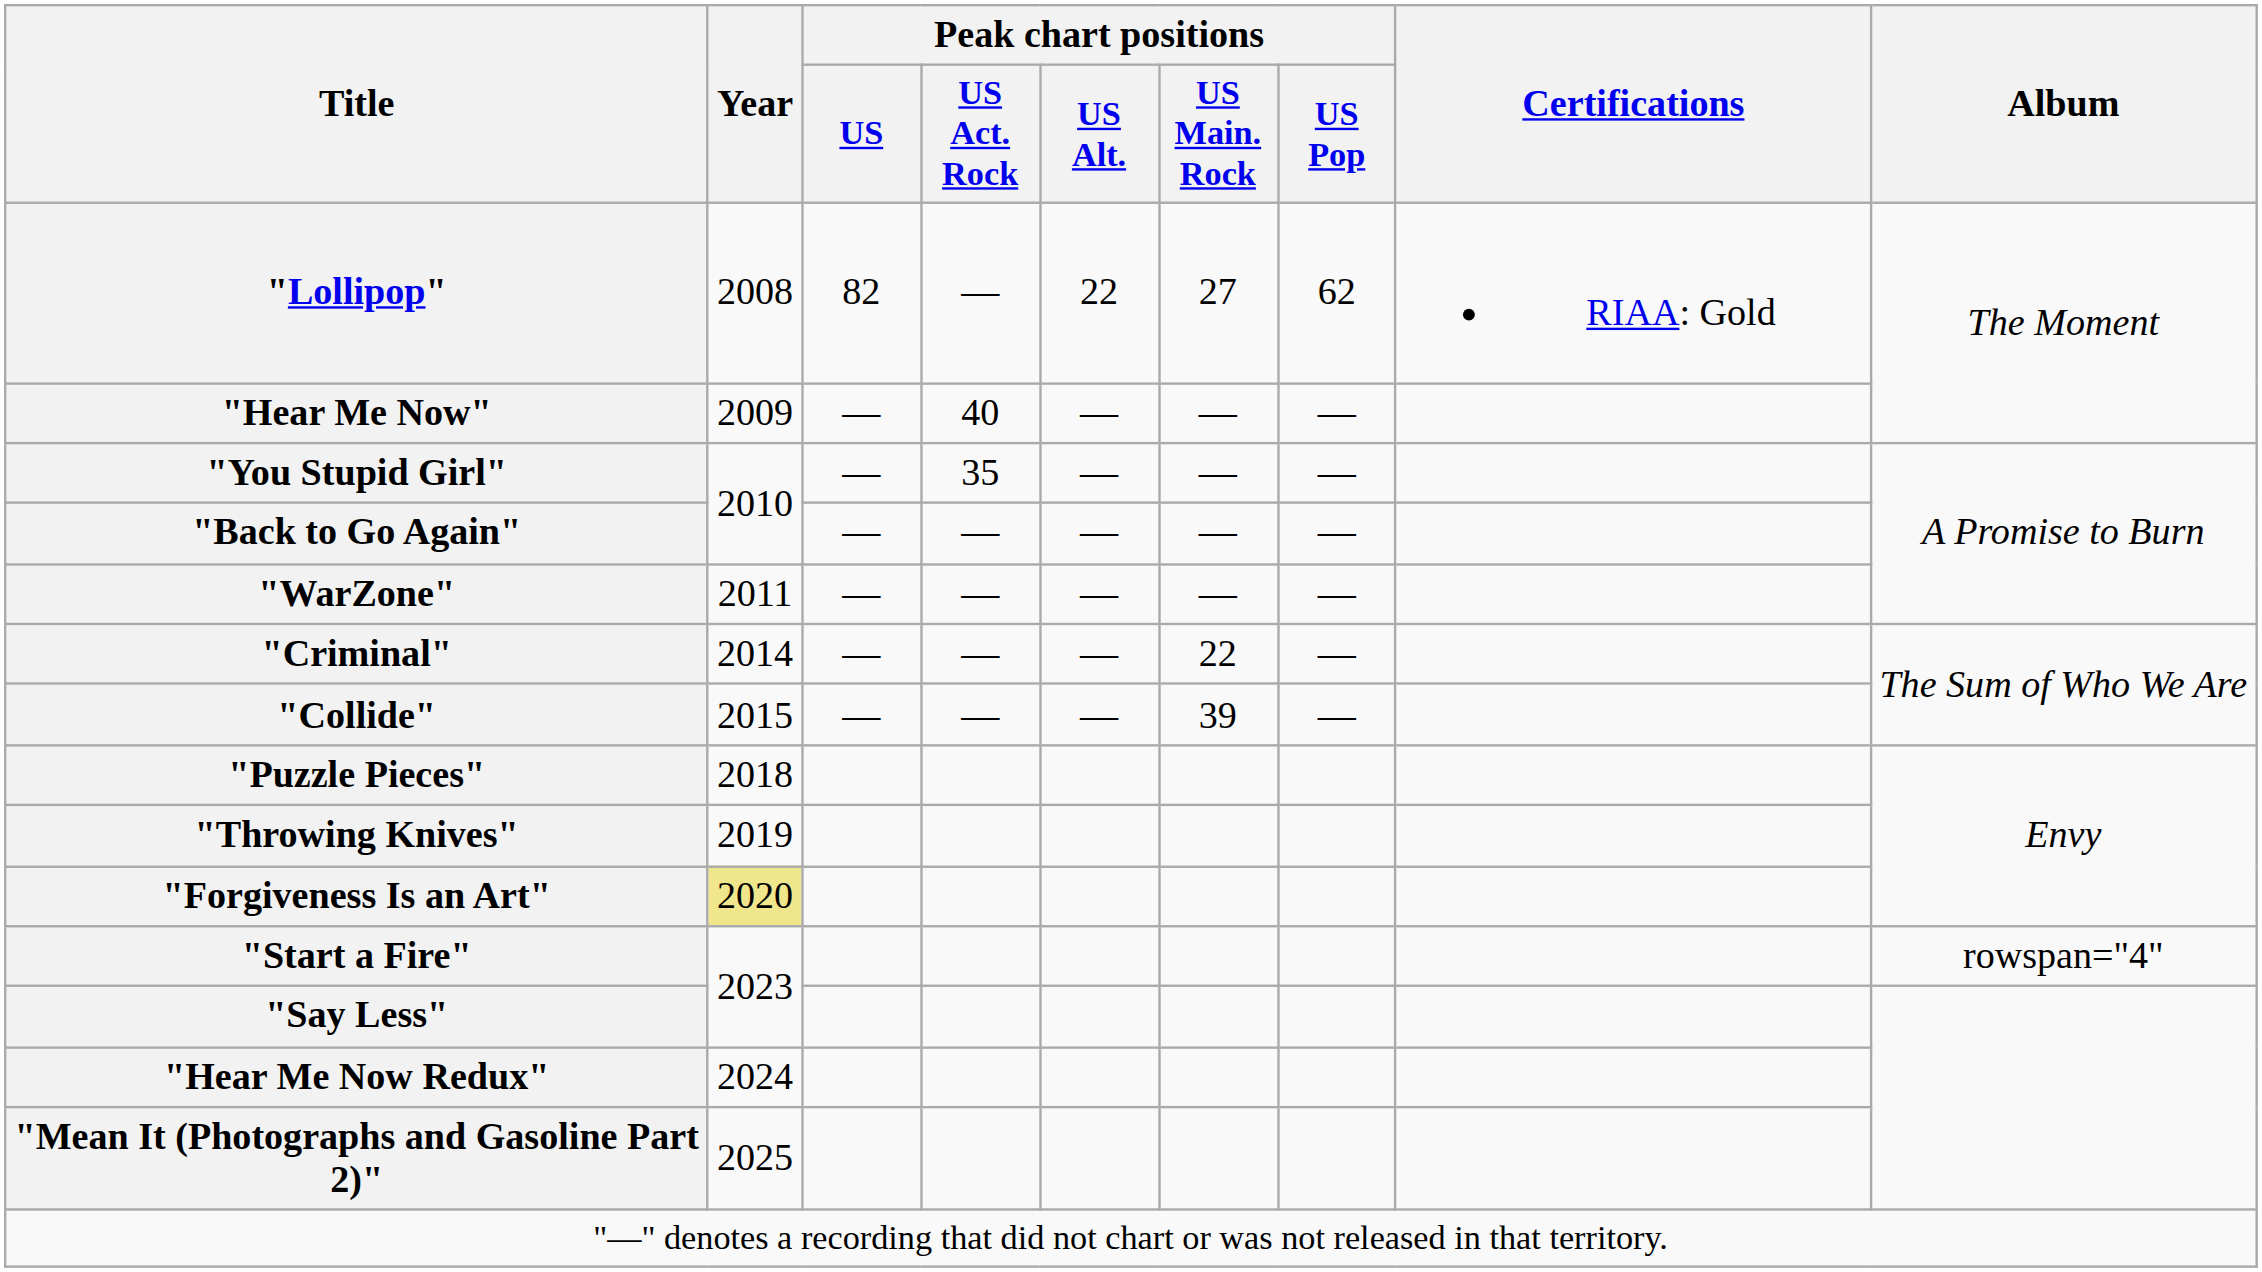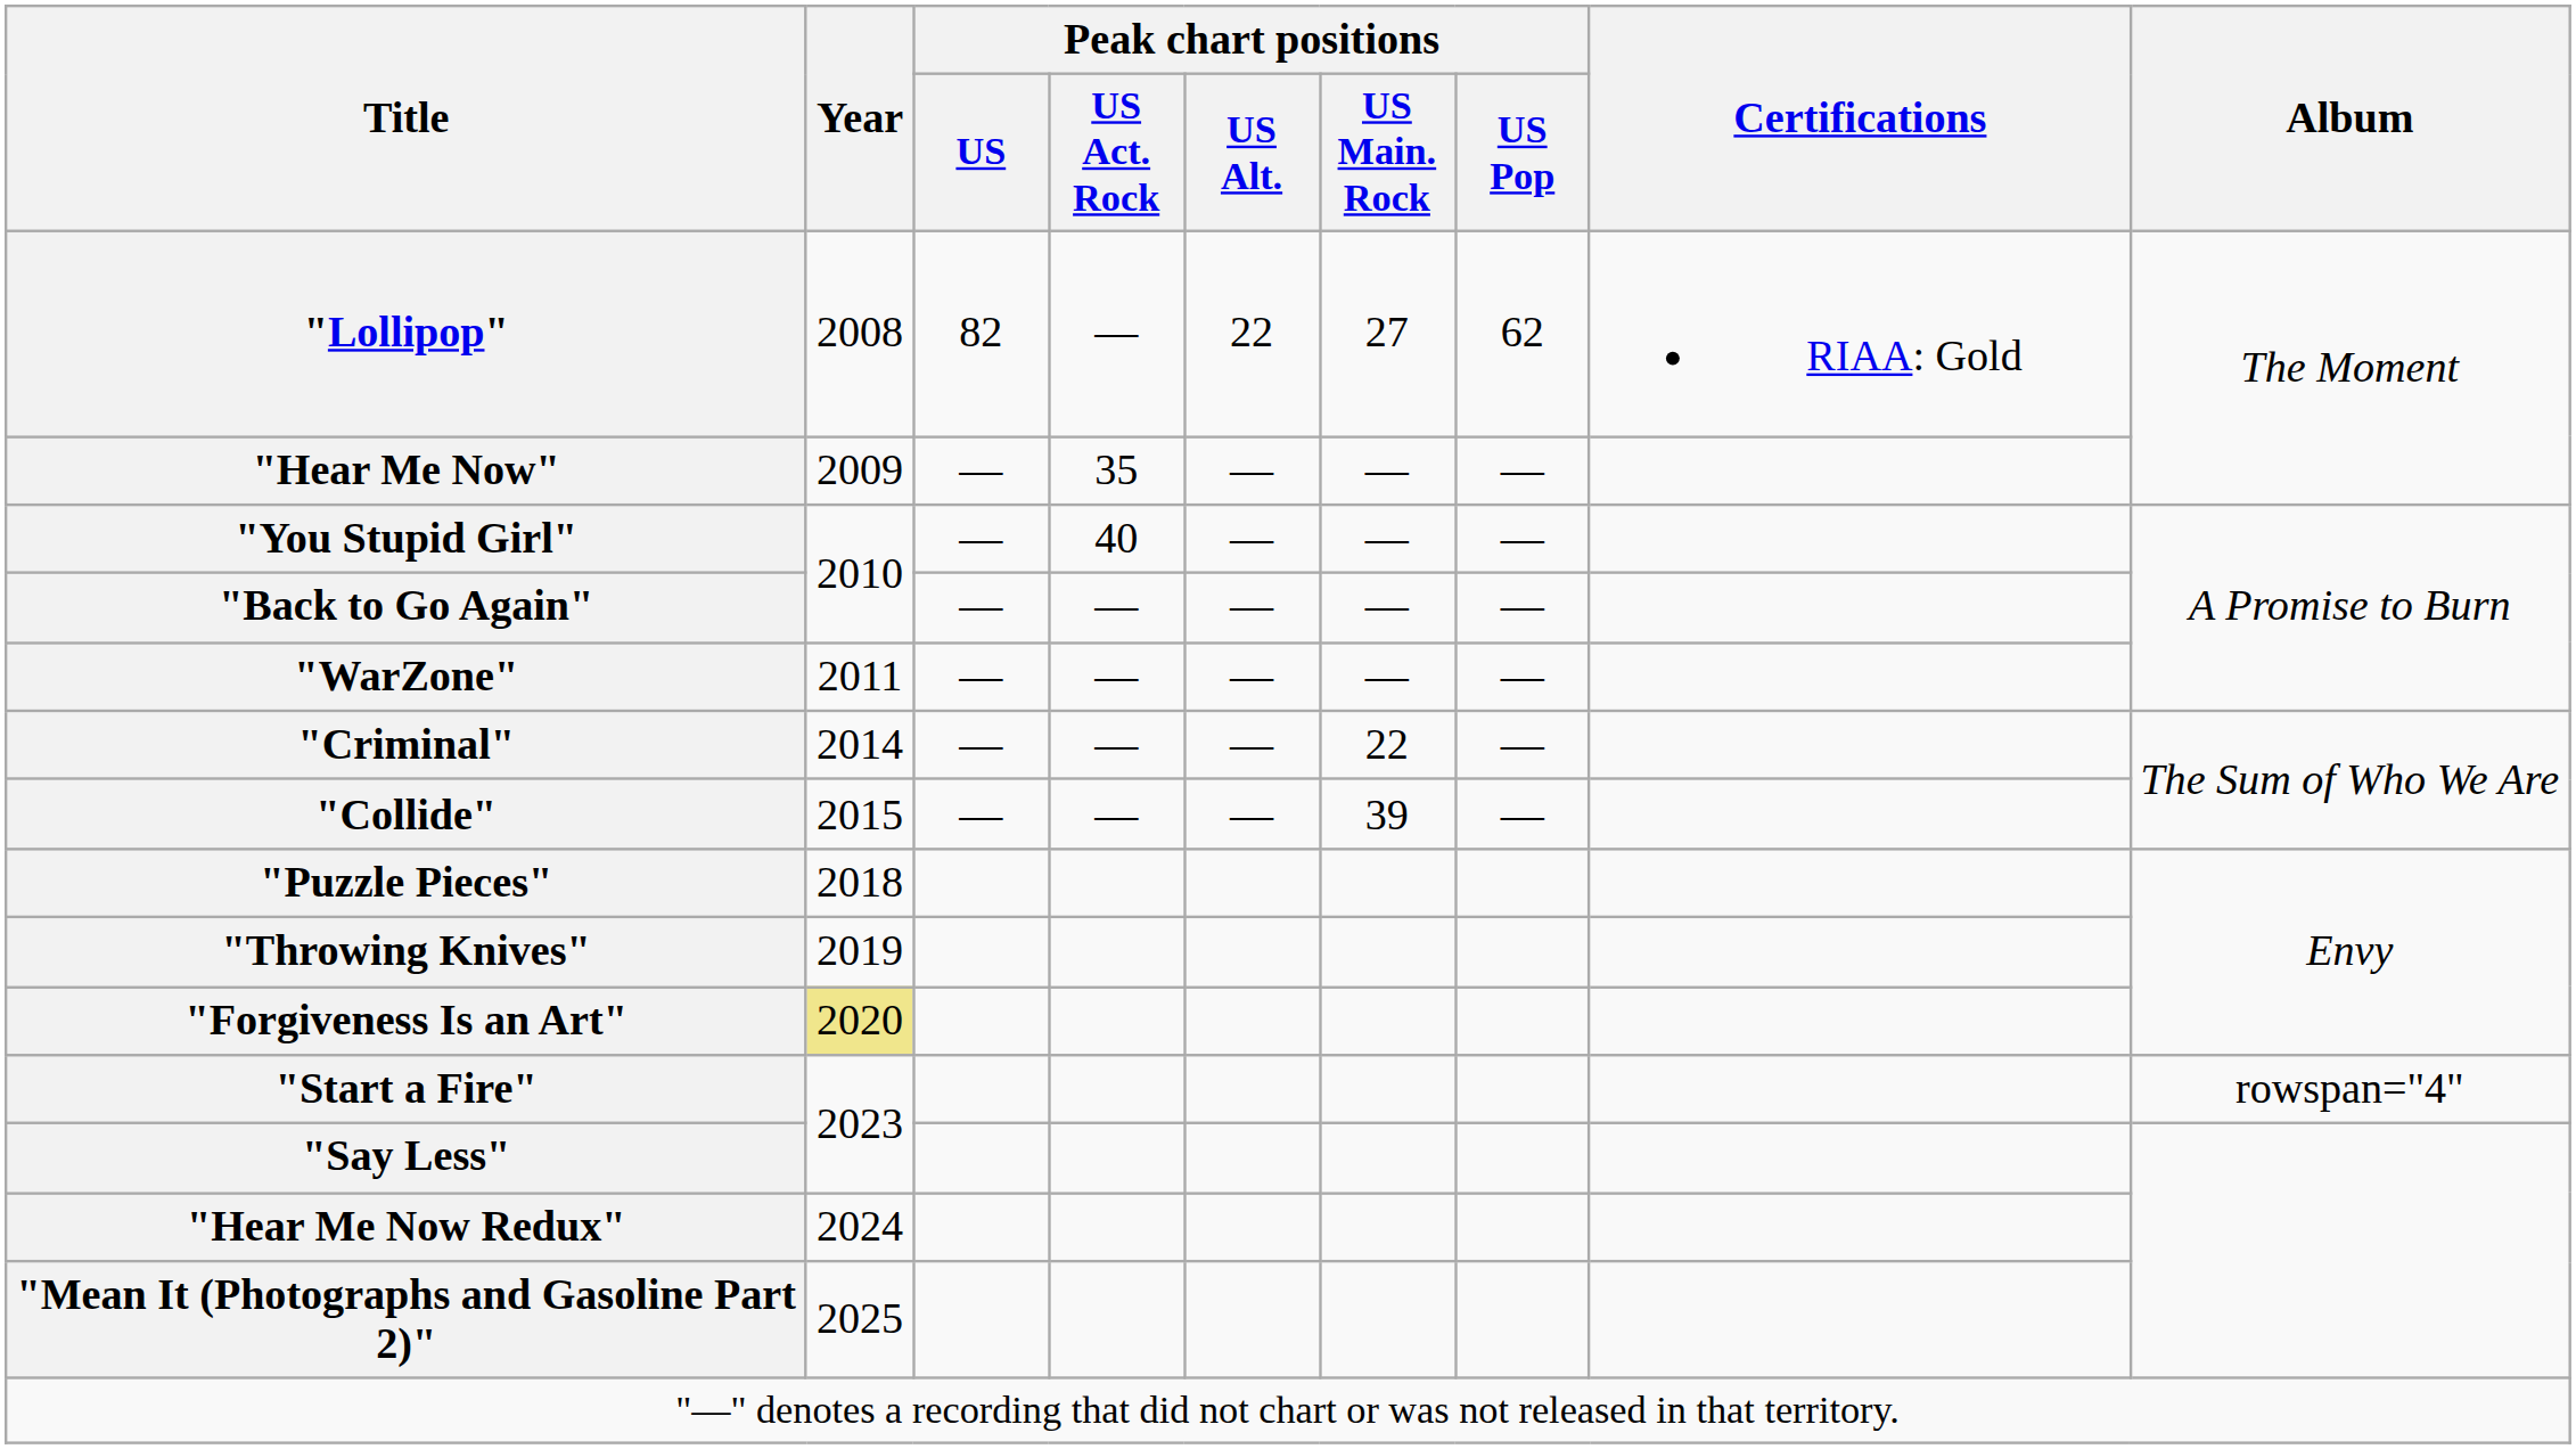"Hear Me Now" | Peak chart positions / US Act. Rock: 40 -> 35
"You Stupid Girl" | Peak chart positions / US Act. Rock: 35 -> 40
